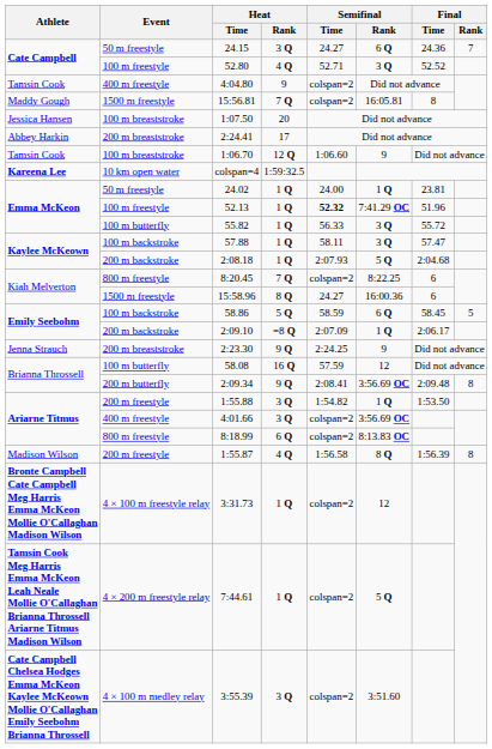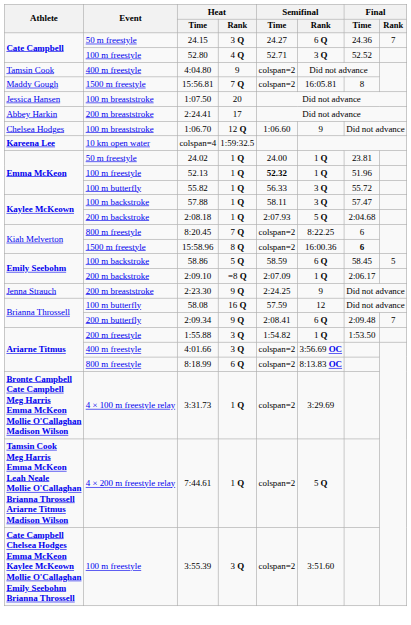1:06.70 | Athlete: Tamsin Cook -> Chelsea Hodges
52.13 | Semifinal / Rank: 7:41.29 OC -> 1 Q
15:58.96 | Semifinal / Time: 24.27 -> colspan=2
15:58.96 | Final / Time: normal -> bold
2:09.34 | Semifinal / Rank: 3:56.69 OC -> 6 Q
2:09.34 | Final / Rank: 8 -> 7
- row: Madison Wilson | 200 m freestyle | 1:55.87 | 4 Q | 1:56.58 | 8 Q | 1:56.39 | 8
3:31.73 | Semifinal / Rank: 12 -> 3:29.69
3:55.39 | Event: 4 × 100 m medley relay -> 100 m freestyle
